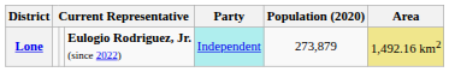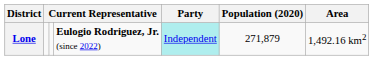Lone | Population (2020): 273,879 -> 271,879
Lone | Area: khaki background -> no background
